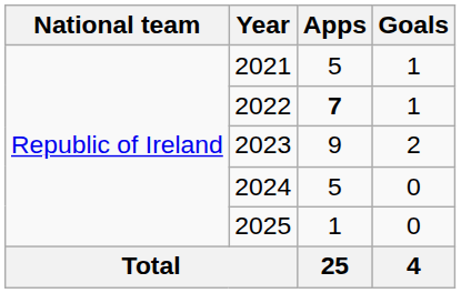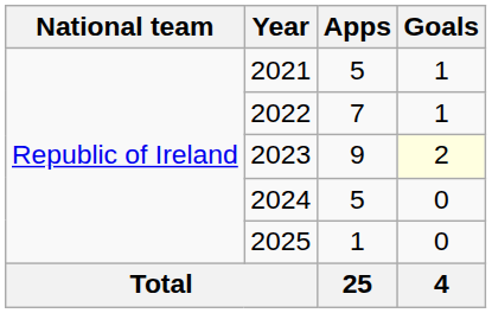2022 | Apps: bold -> normal
2023 | Goals: no background -> lightyellow background
